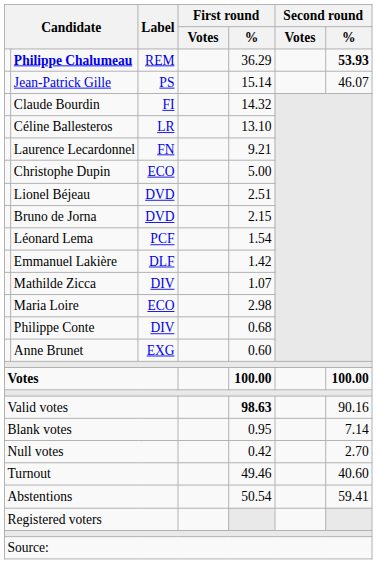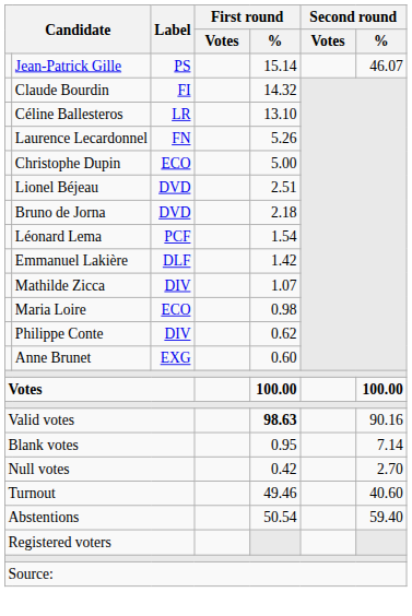- row: Philippe Chalumeau | REM | 36.29 | 53.93
Laurence Lecardonnel | First round / %: 9.21 -> 5.26
Bruno de Jorna | First round / %: 2.15 -> 2.18
Maria Loire | First round / %: 2.98 -> 0.98
Philippe Conte | First round / %: 0.68 -> 0.62
Abstentions | Second round / %: 59.41 -> 59.40
